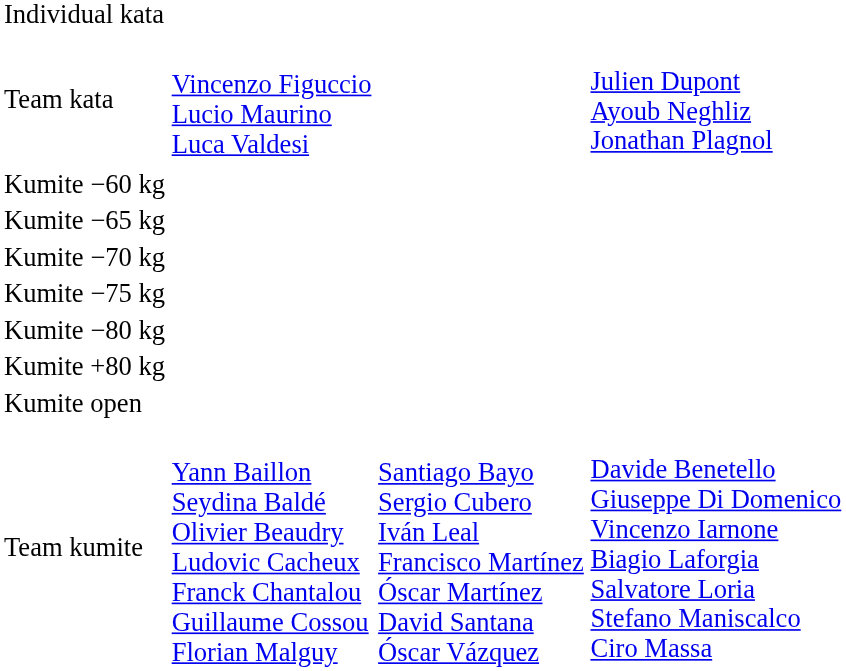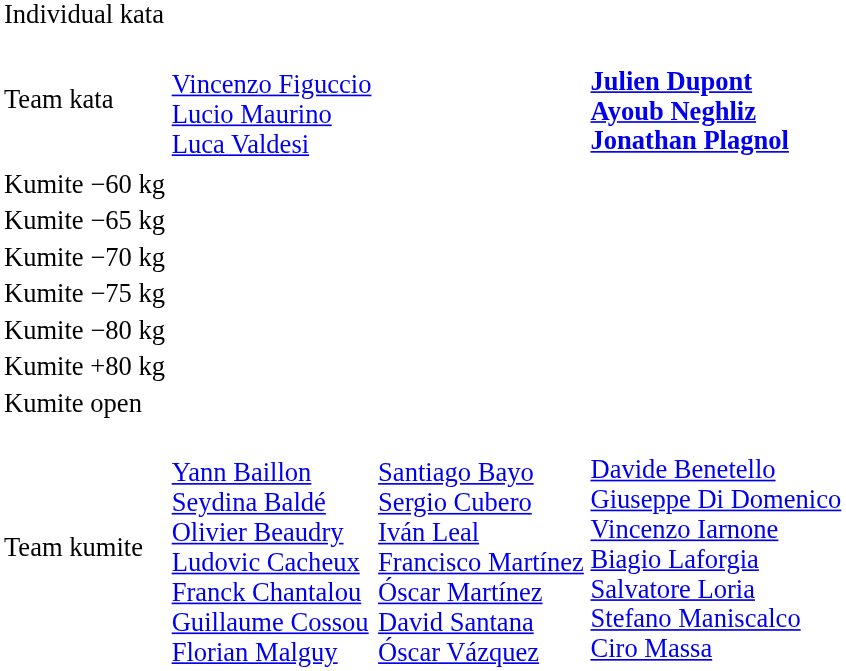Team kata / Julien Dupont Ayoub Neghliz Jonathan Plagnol | column 4: normal -> bold
